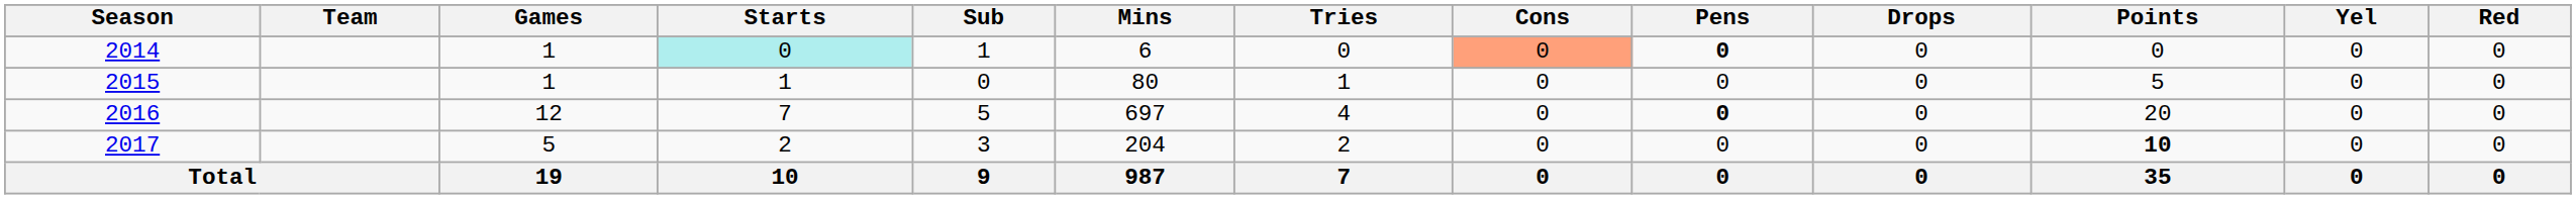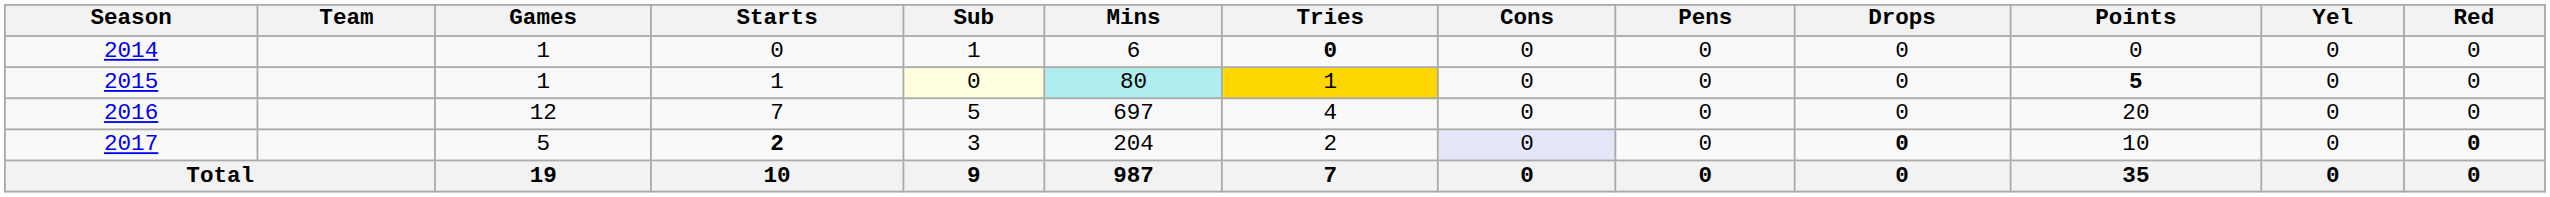2014 | Starts: paleturquoise background -> no background
2014 | Tries: normal -> bold
2014 | Cons: lightsalmon background -> no background
2014 | Pens: bold -> normal
2015 | Sub: no background -> lightyellow background
2015 | Mins: no background -> paleturquoise background
2015 | Tries: no background -> gold background
2015 | Points: normal -> bold
2016 | Pens: bold -> normal
2017 | Starts: normal -> bold
2017 | Cons: no background -> lavender background
2017 | Drops: normal -> bold
2017 | Points: bold -> normal
2017 | Red: normal -> bold
